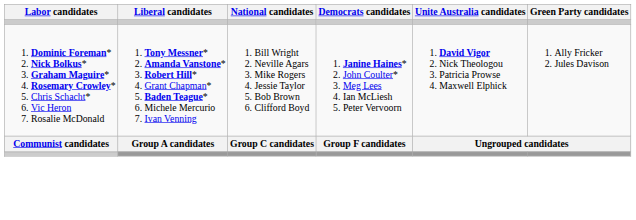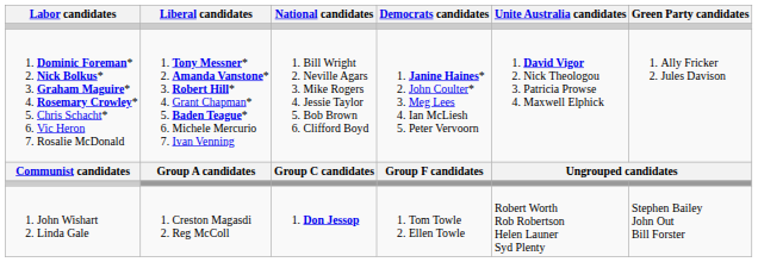+ row: John Wishart Linda Gale | Creston Magasdi Reg McColl | Don Jessop | Tom Towle Ellen Towle | Robert Worth Rob Robertson Helen Launer Syd Plenty | Stephen Bailey John Out Bill Forster
